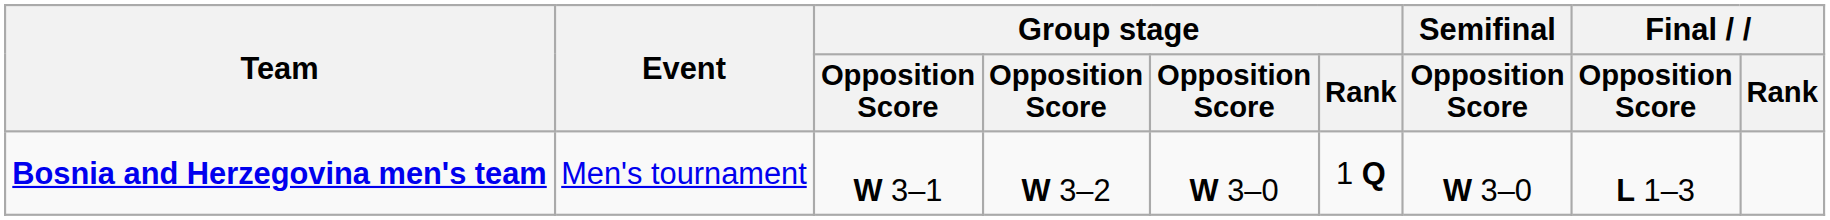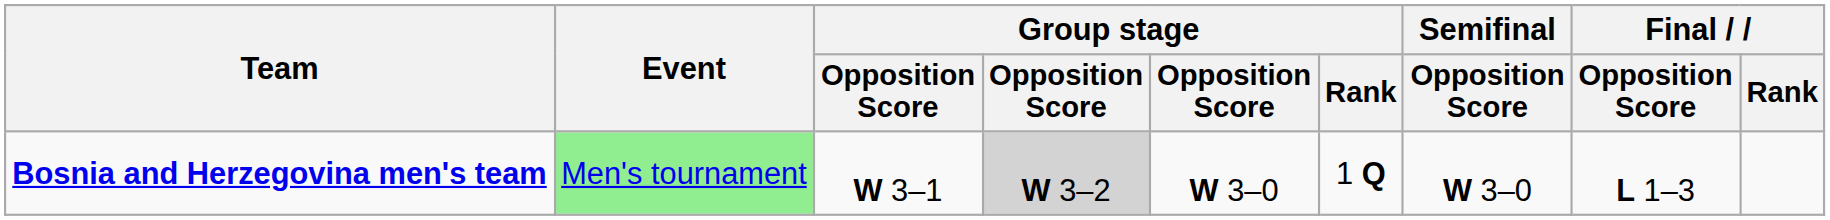Bosnia and Herzegovina men's team | Event: no background -> lightgreen background
Bosnia and Herzegovina men's team | column 4: no background -> lightgrey background
